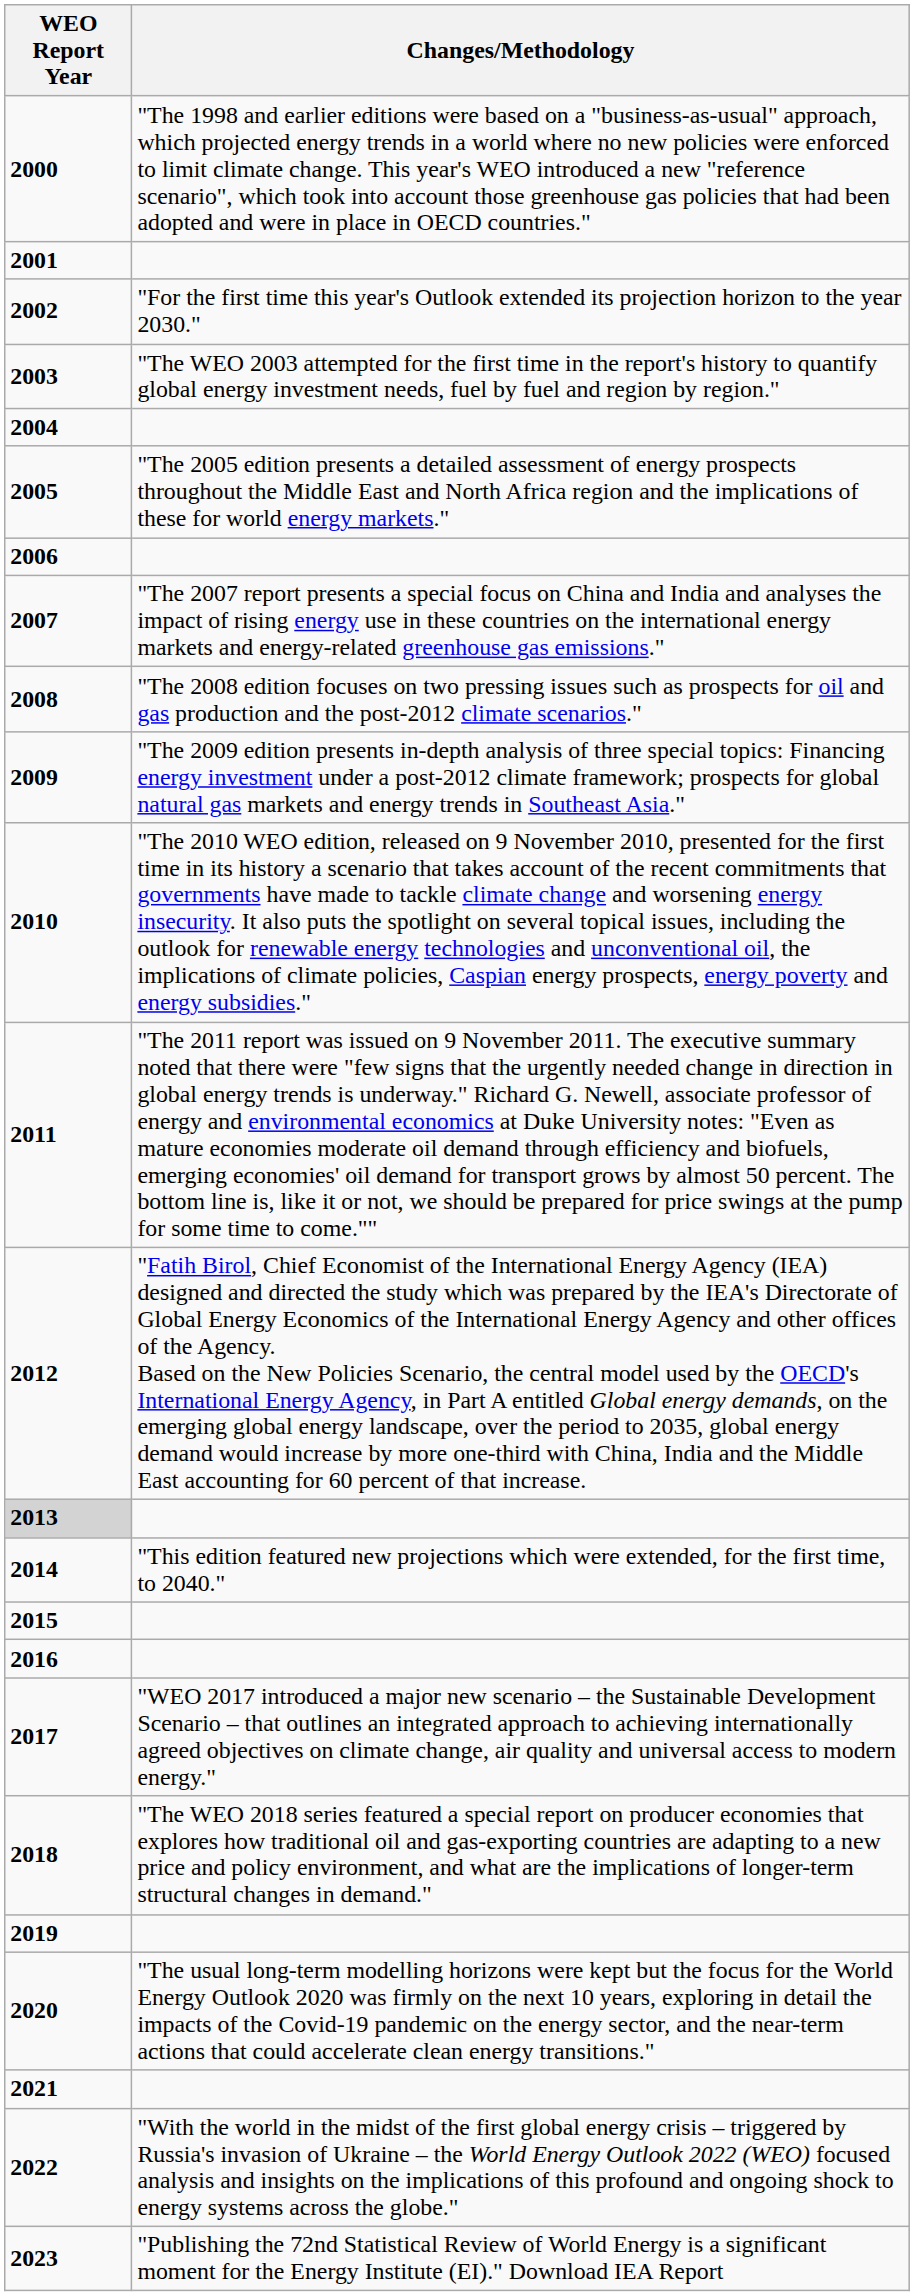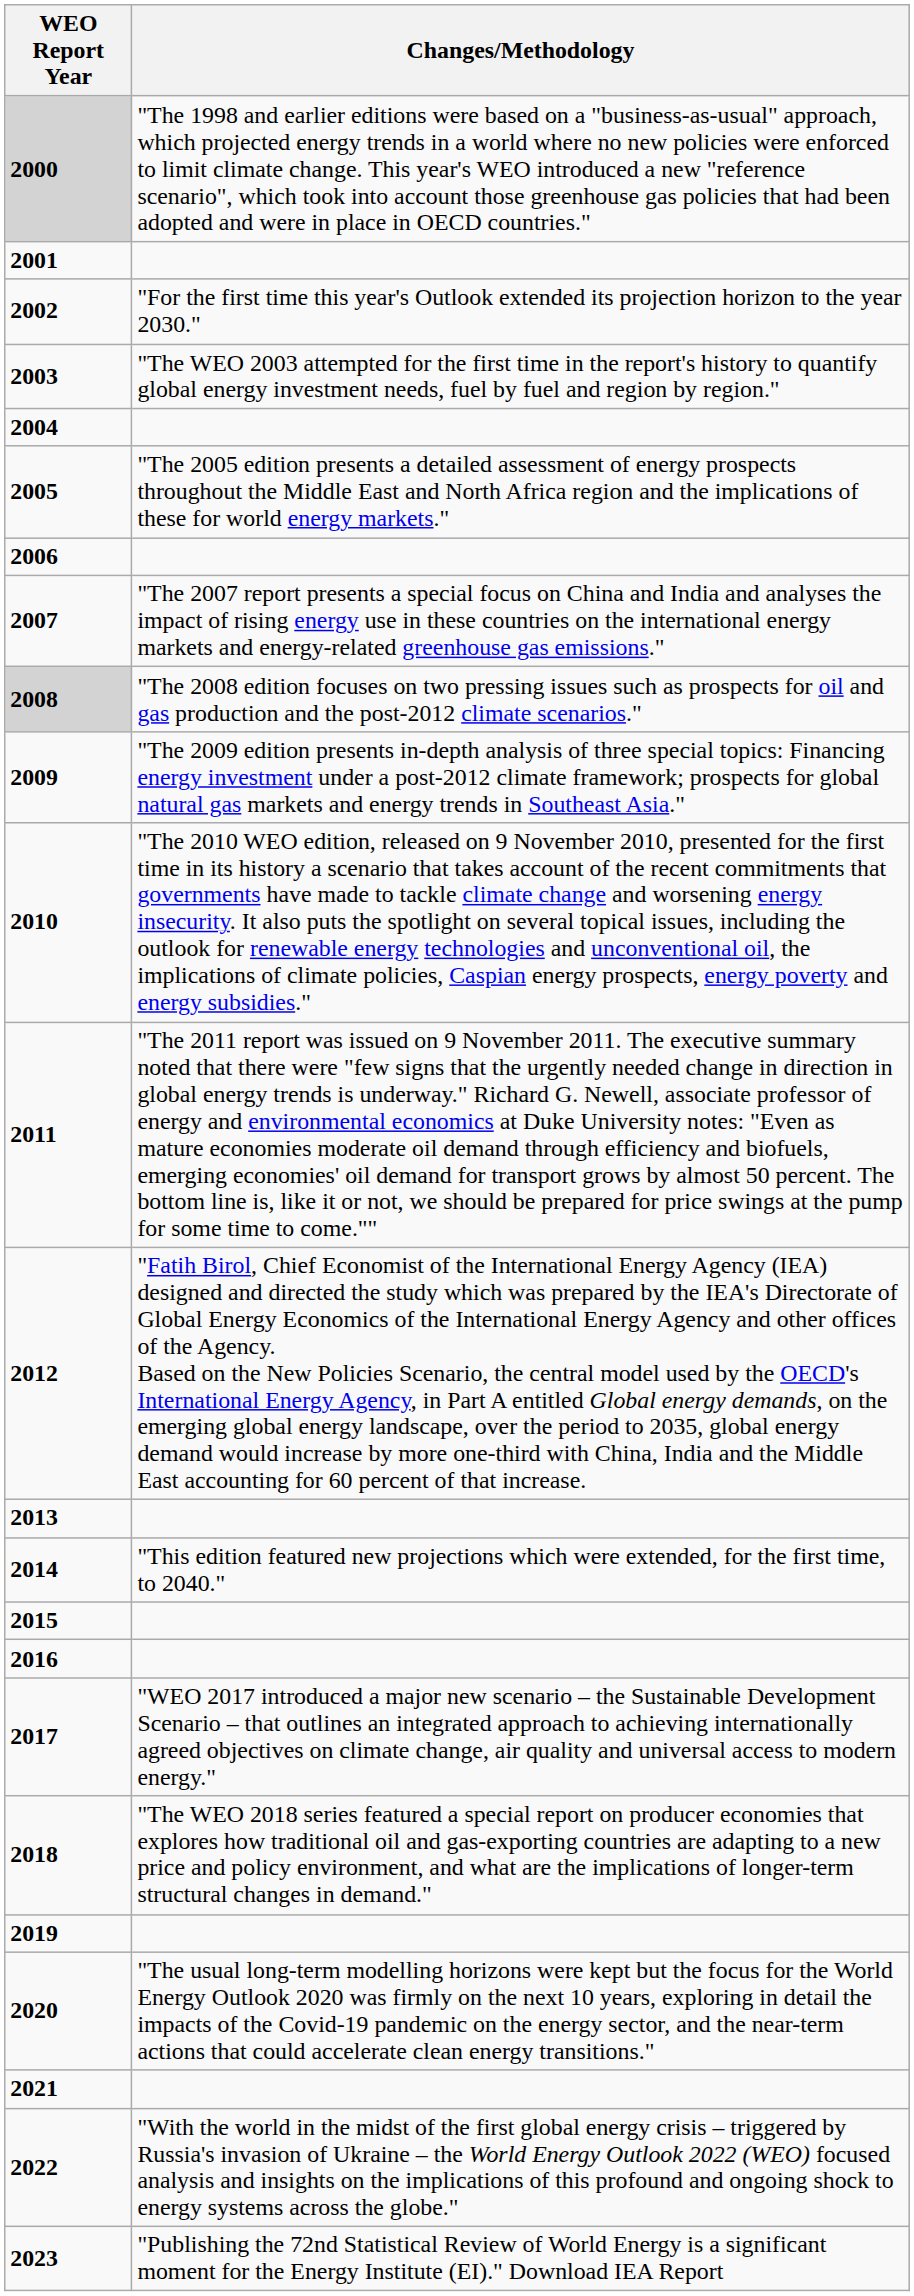2000 | WEO Report Year: no background -> lightgrey background
2008 | WEO Report Year: no background -> lightgrey background
2013 | WEO Report Year: lightgrey background -> no background
